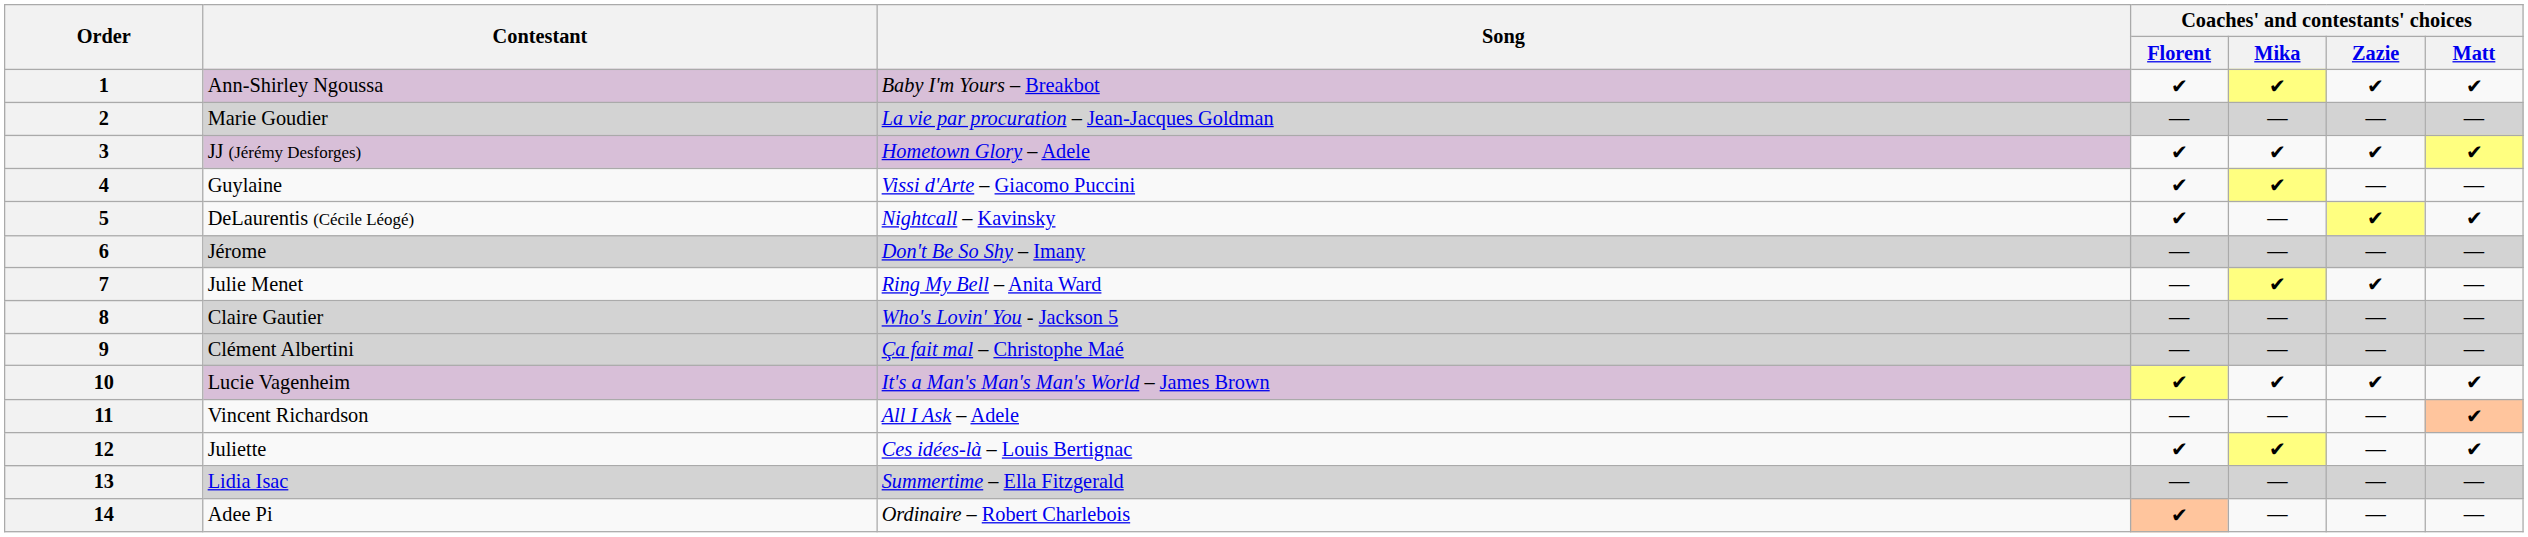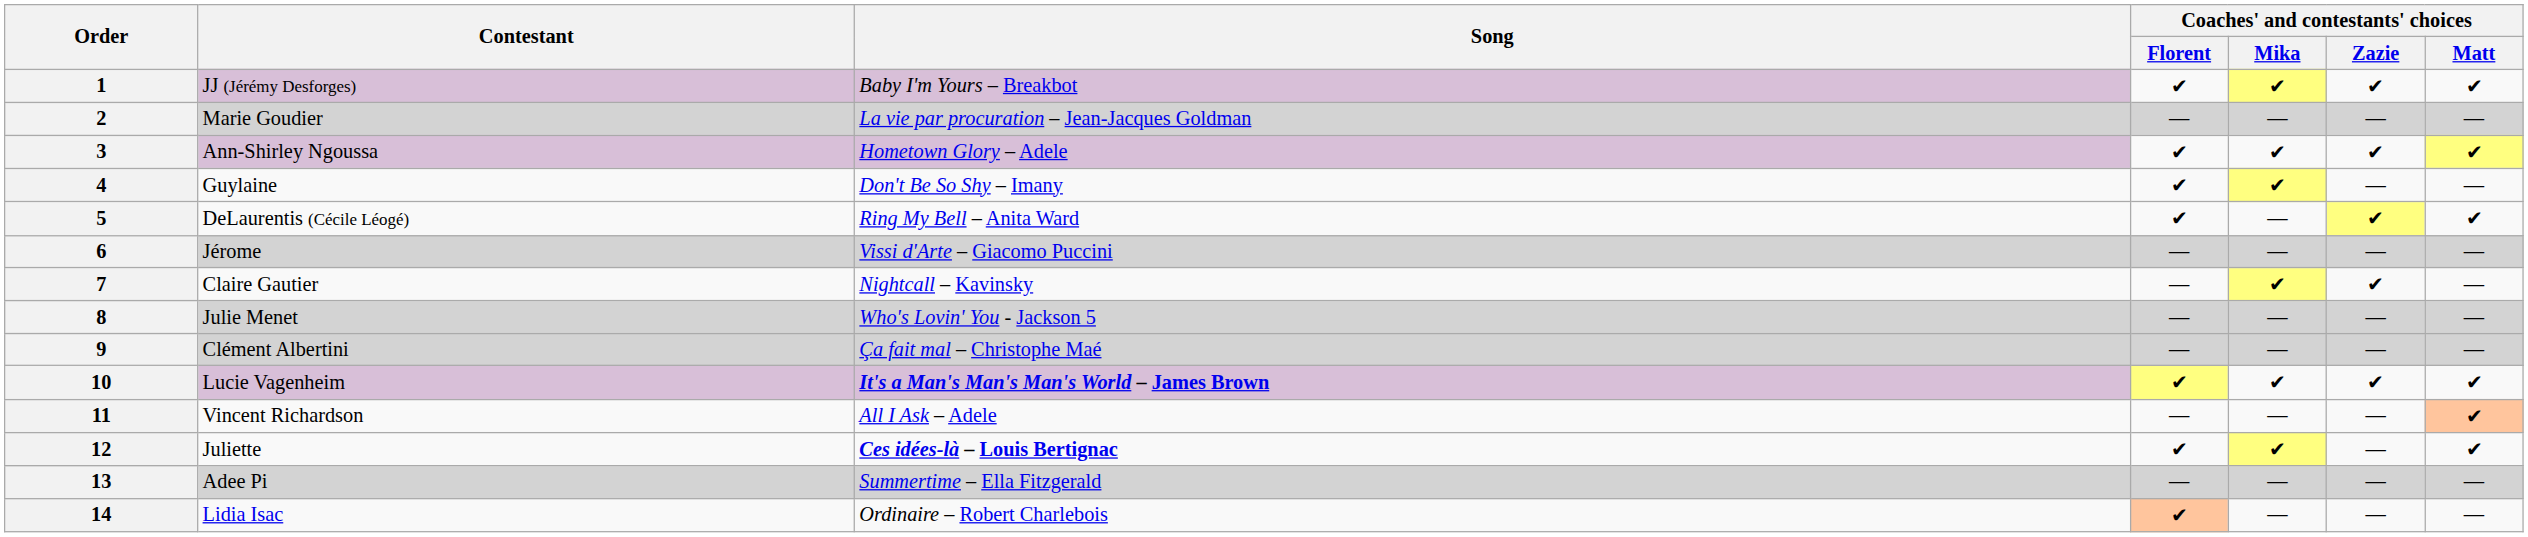1 | Contestant: Ann-Shirley Ngoussa -> JJ (Jérémy Desforges)
3 | Contestant: JJ (Jérémy Desforges) -> Ann-Shirley Ngoussa
4 | Song: Vissi d'Arte – Giacomo Puccini -> Don't Be So Shy – Imany
5 | Song: Nightcall – Kavinsky -> Ring My Bell – Anita Ward
6 | Song: Don't Be So Shy – Imany -> Vissi d'Arte – Giacomo Puccini
7 | Contestant: Julie Menet -> Claire Gautier
7 | Song: Ring My Bell – Anita Ward -> Nightcall – Kavinsky
8 | Contestant: Claire Gautier -> Julie Menet
10 | Song: normal -> bold
12 | Song: normal -> bold
13 | Contestant: Lidia Isac -> Adee Pi
14 | Contestant: Adee Pi -> Lidia Isac
